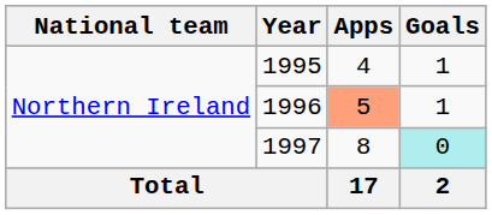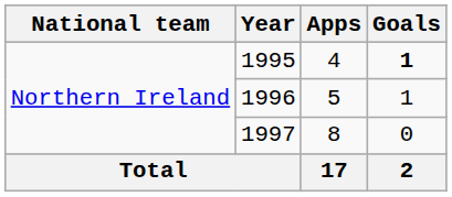1995 | Goals: normal -> bold
1996 | Apps: lightsalmon background -> no background
1997 | Goals: paleturquoise background -> no background
